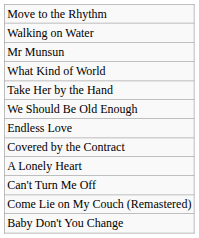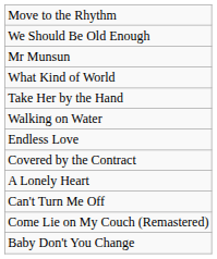row 2 | column 1: Walking on Water -> We Should Be Old Enough
row 6 | column 1: We Should Be Old Enough -> Walking on Water
